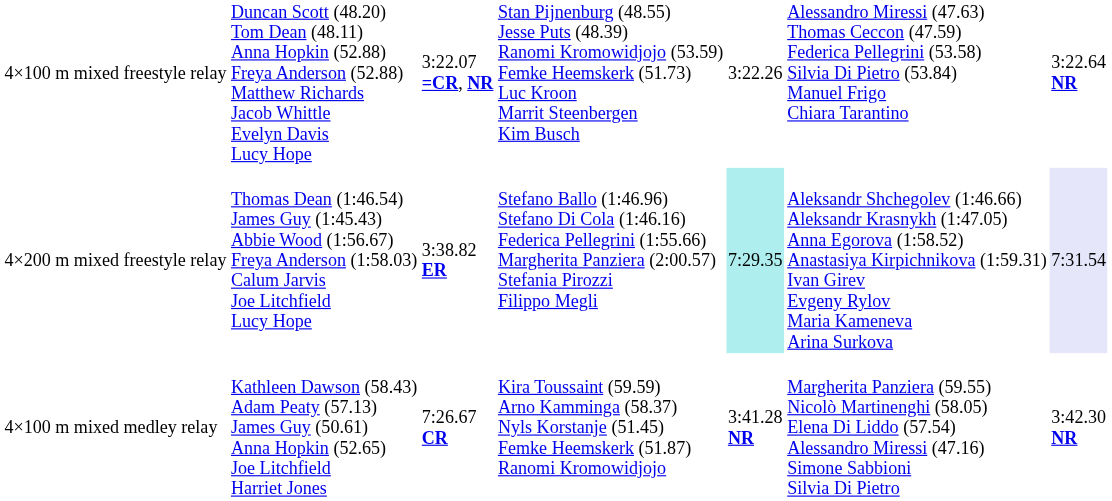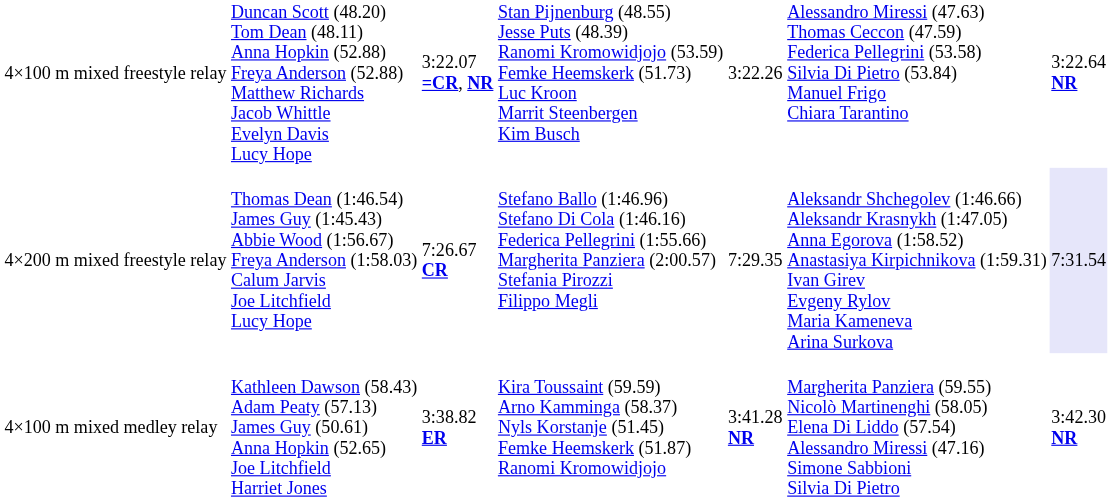4×200 m mixed freestyle relay | column 3: 3:38.82 ER -> 7:26.67 CR
4×200 m mixed freestyle relay | column 5: paleturquoise background -> no background
4×100 m mixed medley relay | column 3: 7:26.67 CR -> 3:38.82 ER
